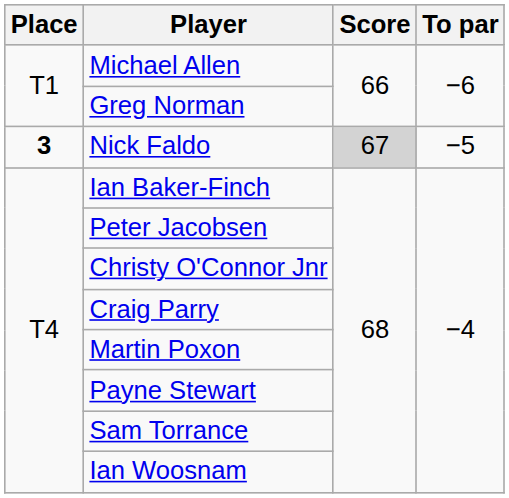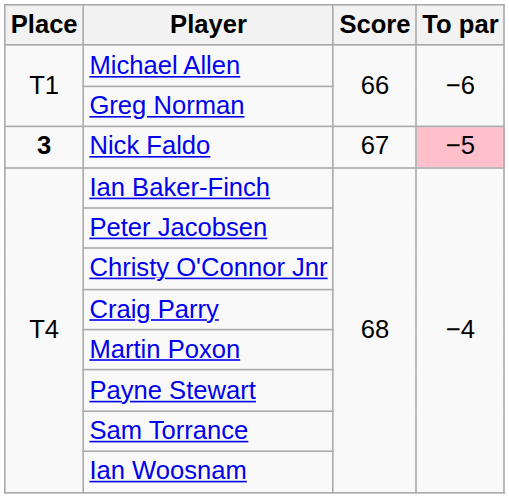Nick Faldo | Score: lightgrey background -> no background
Nick Faldo | To par: no background -> pink background
